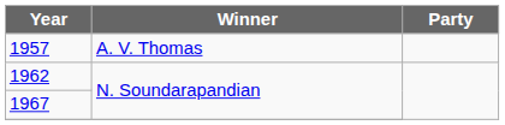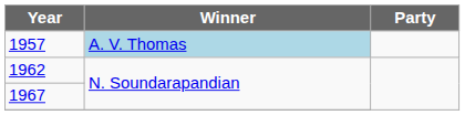1957 | Winner: no background -> lightblue background
